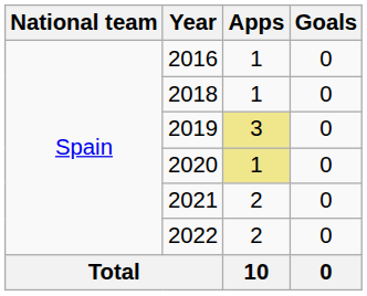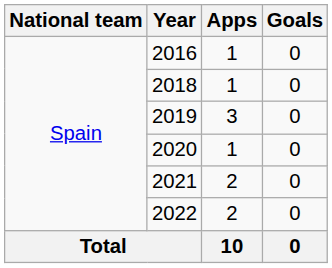2019 | Apps: khaki background -> no background
2020 | Apps: khaki background -> no background
